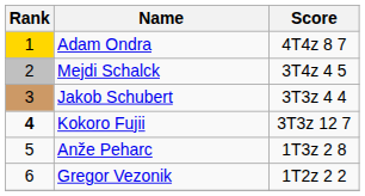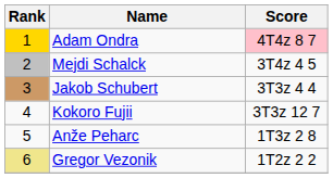Adam Ondra | Score: no background -> pink background
Kokoro Fujii | Rank: bold -> normal
Gregor Vezonik | Rank: no background -> khaki background
